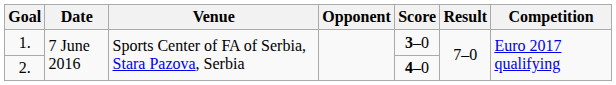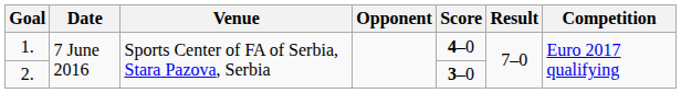1. | Score: 3–0 -> 4–0
2. | Score: 4–0 -> 3–0
